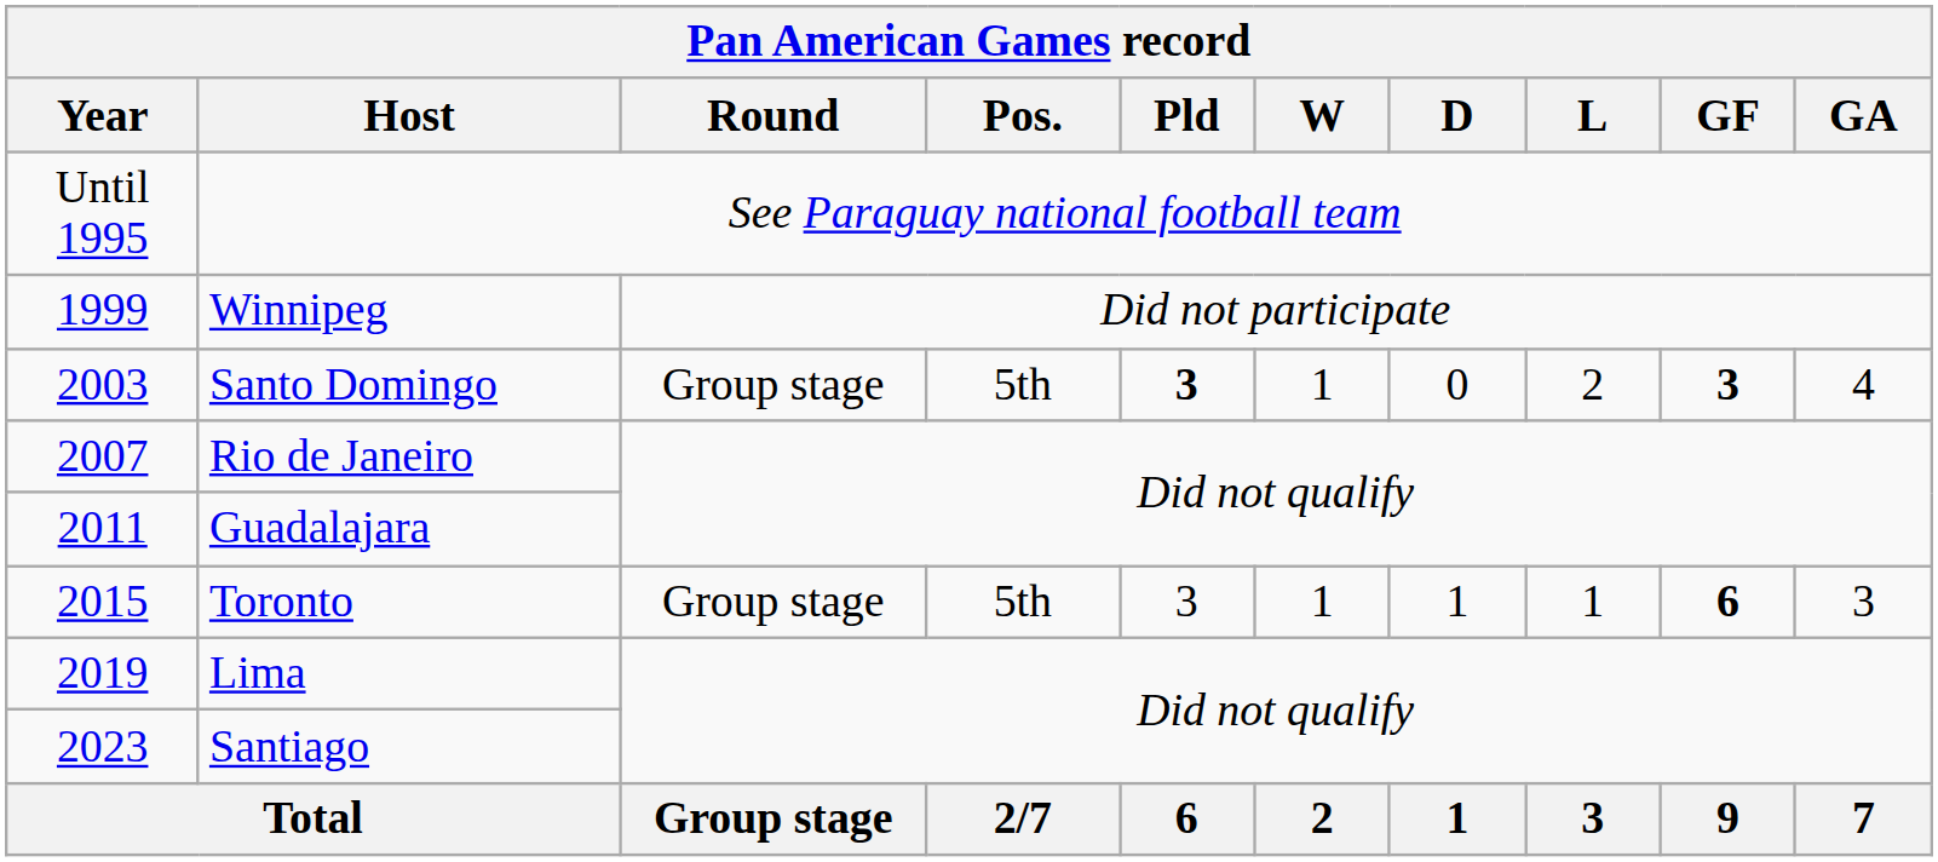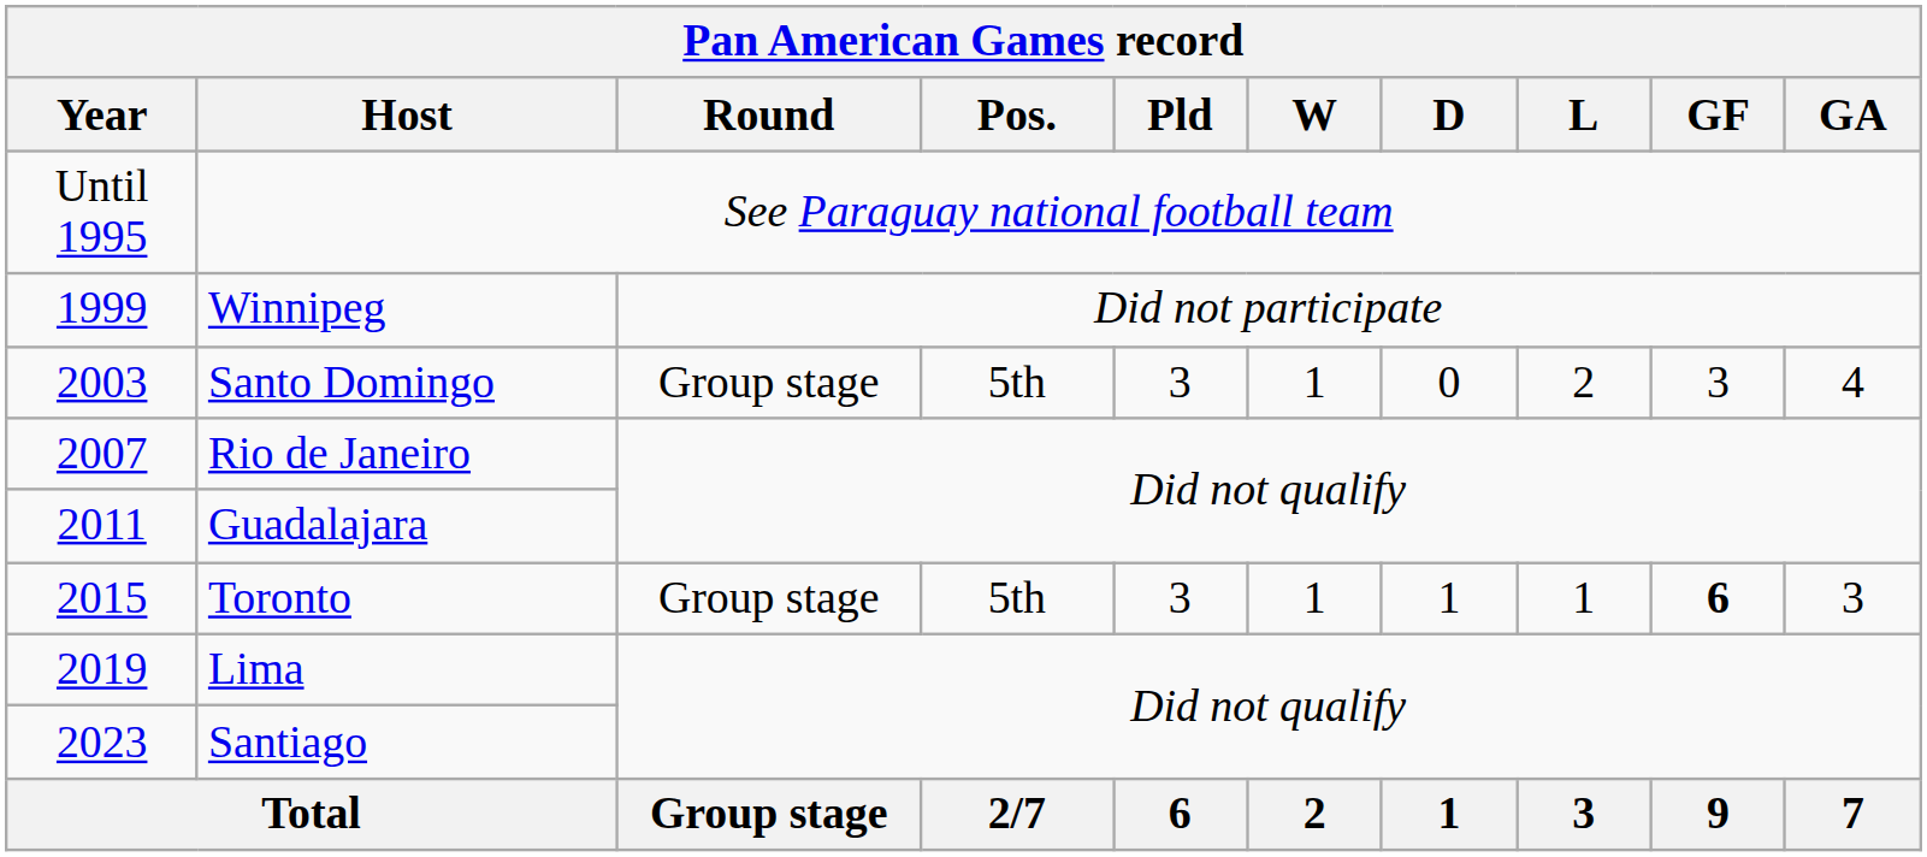Santo Domingo | Pld: bold -> normal
Santo Domingo | GF: bold -> normal
